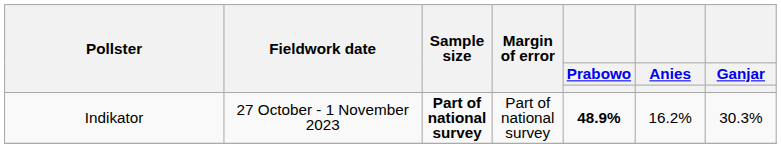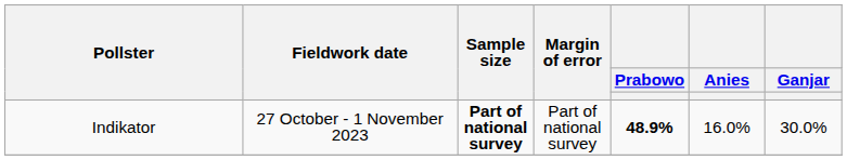Indikator | Anies: 16.2% -> 16.0%
Indikator | Ganjar: 30.3% -> 30.0%
